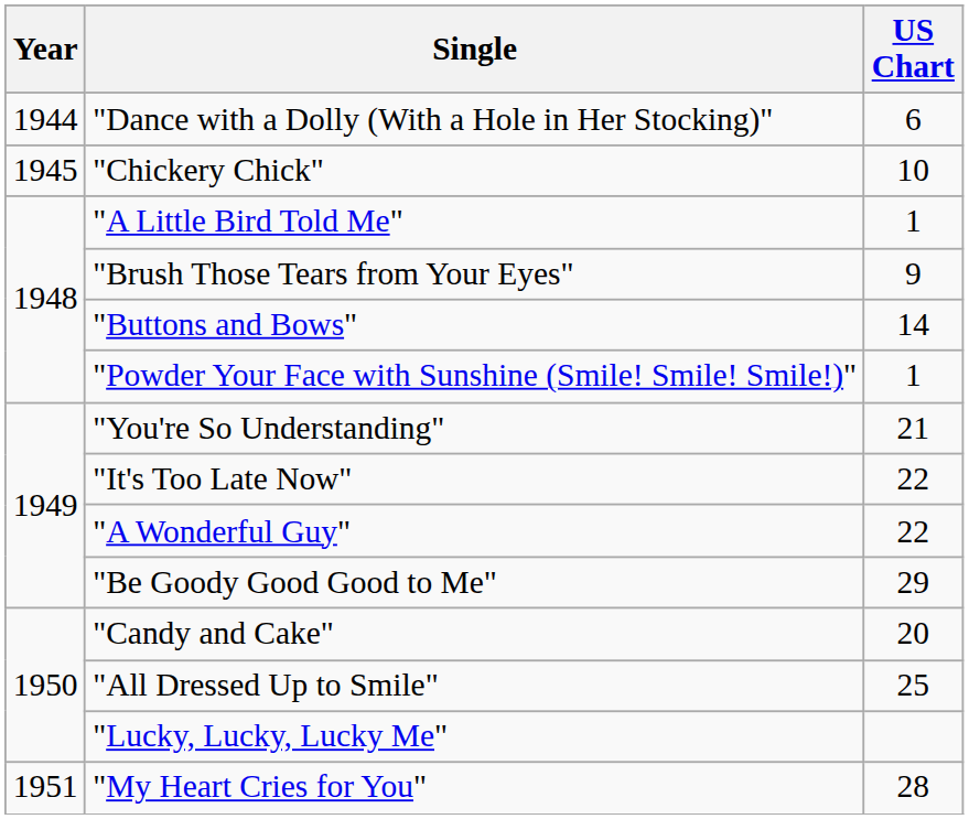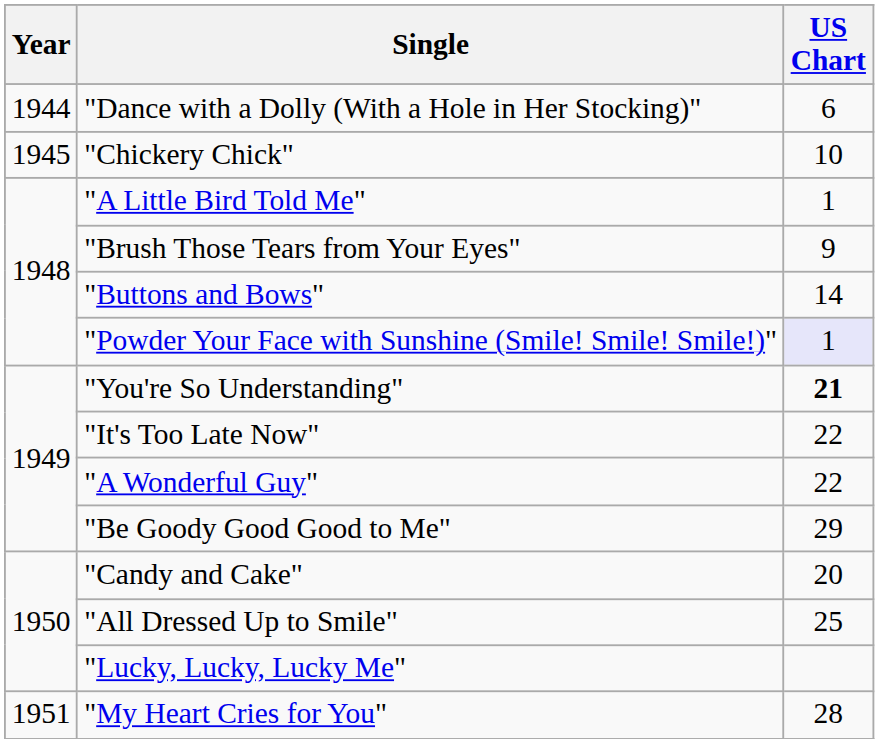"Powder Your Face with Sunshine (Smile! Smile! Smile!)" | US Chart: no background -> lavender background
"You're So Understanding" | US Chart: normal -> bold
